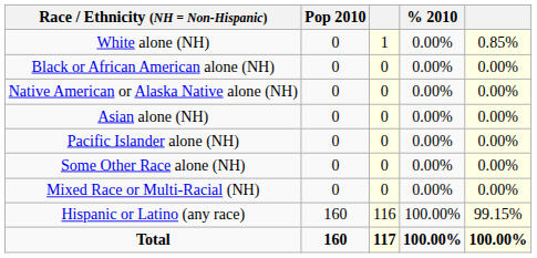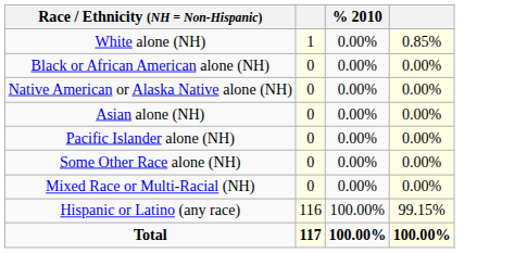- column: Pop 2010 | 0 | 0 | 0 | 0 | 0 | 0 | 0 | 160 | 160
